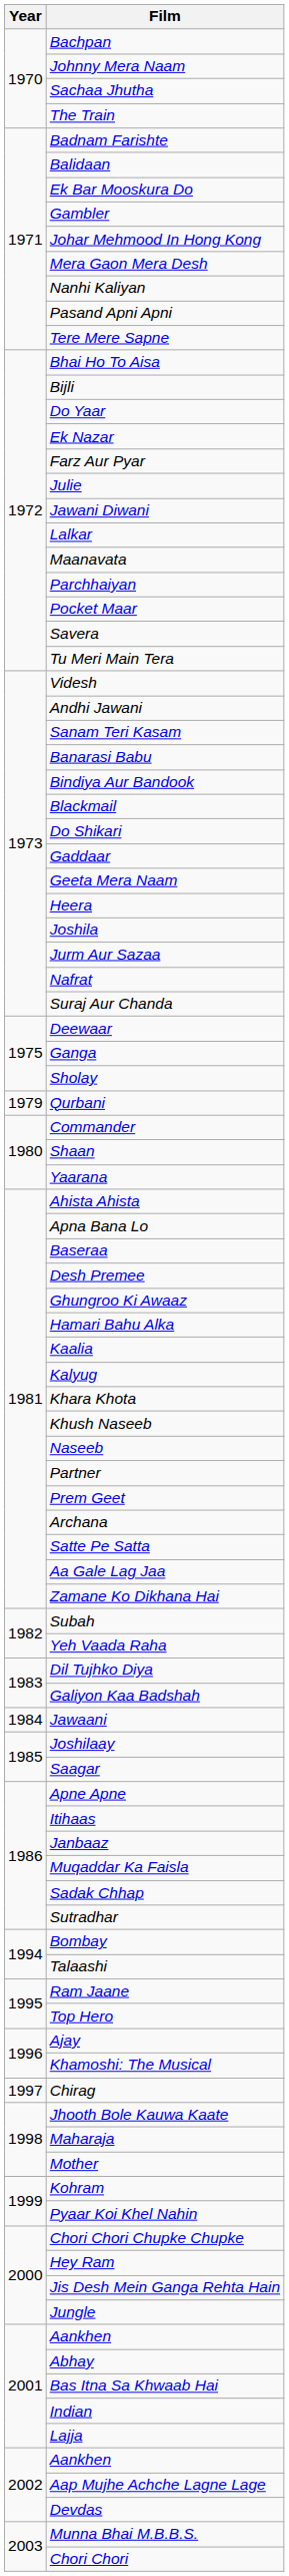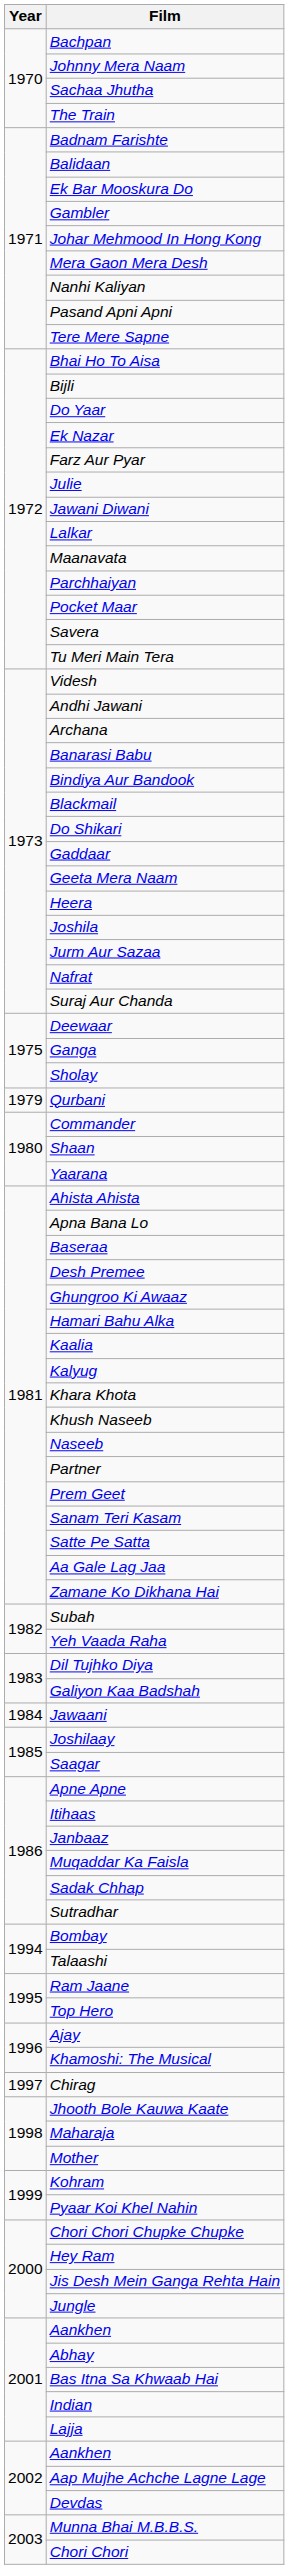row 30 | Film: Sanam Teri Kasam -> Archana
row 62 | Film: Archana -> Sanam Teri Kasam
